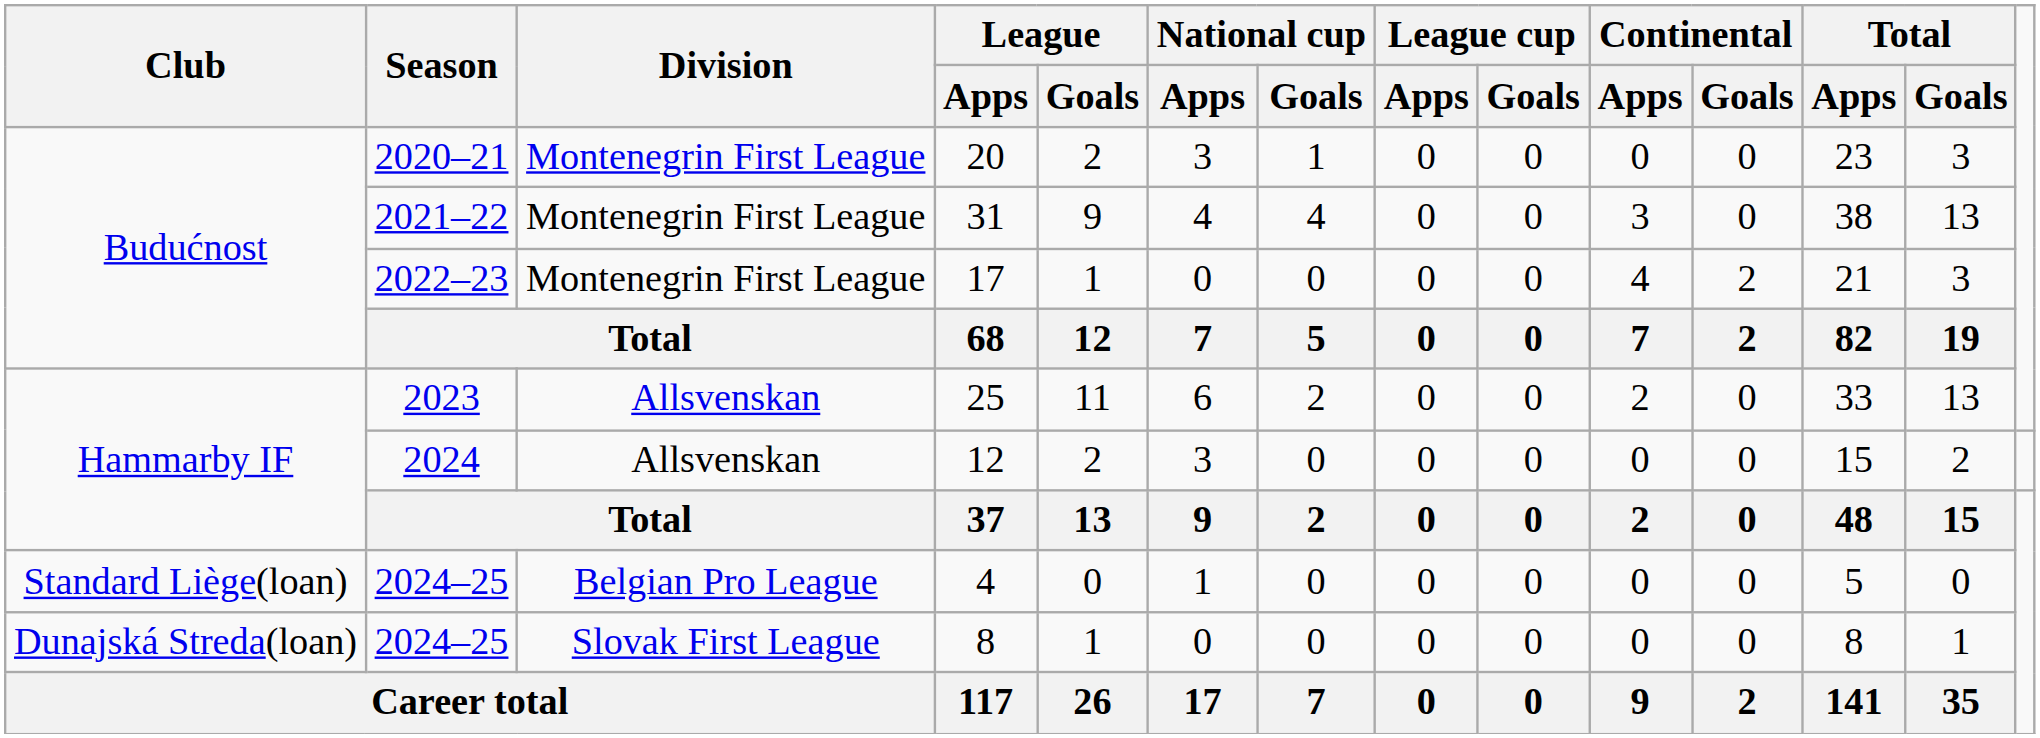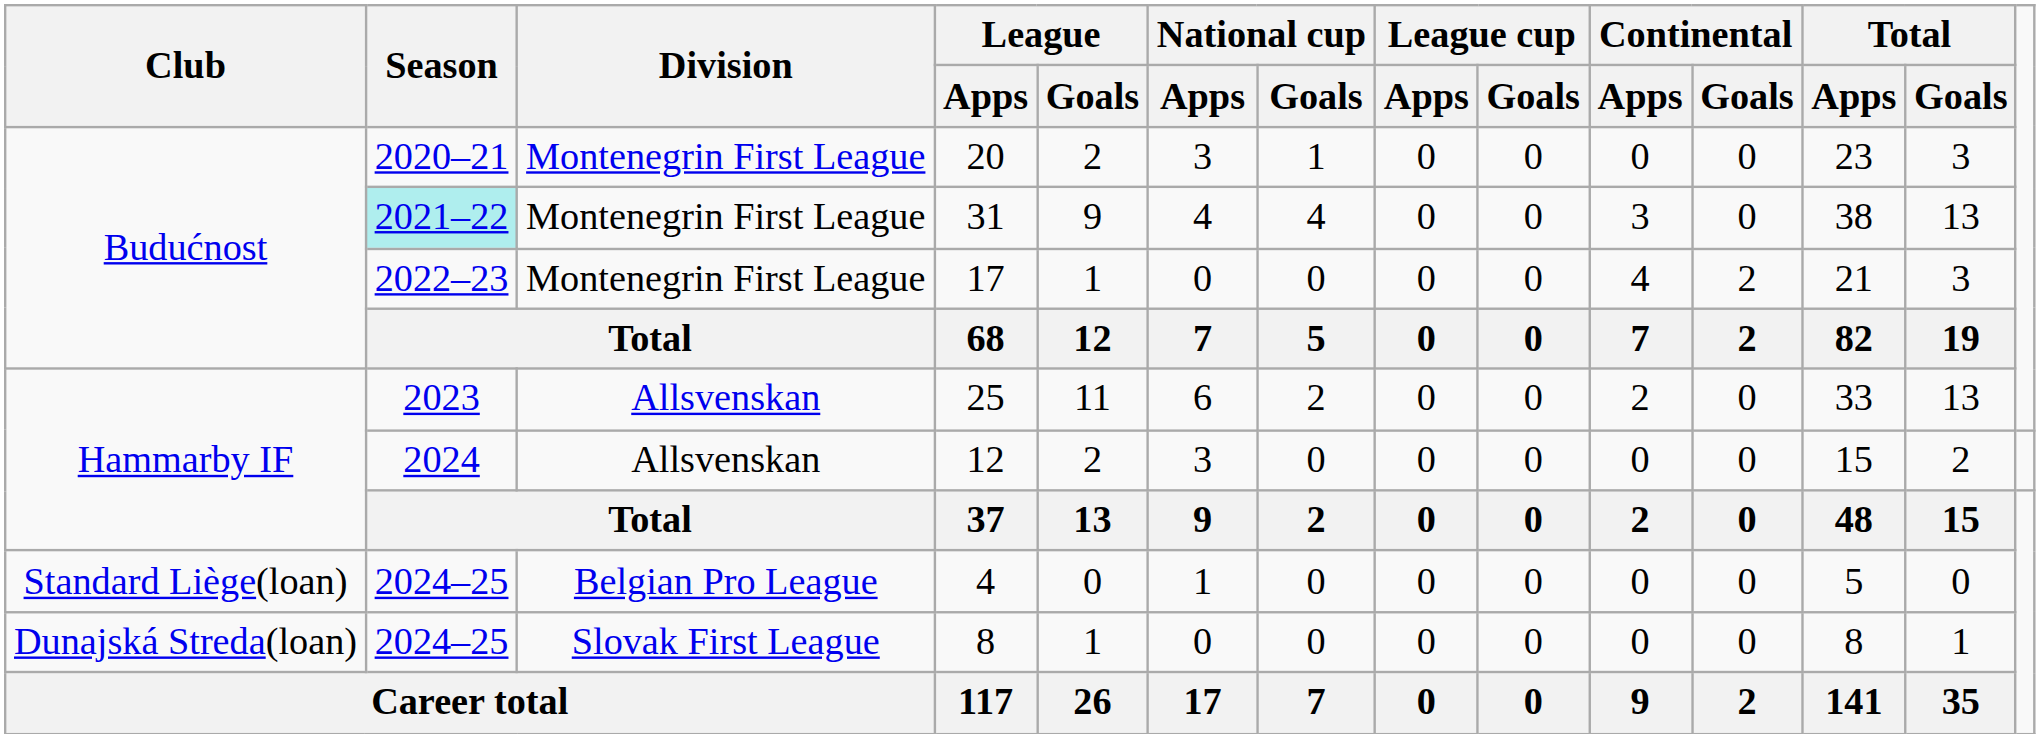31 | Season: no background -> paleturquoise background
